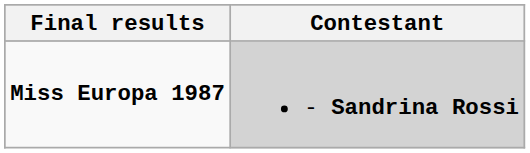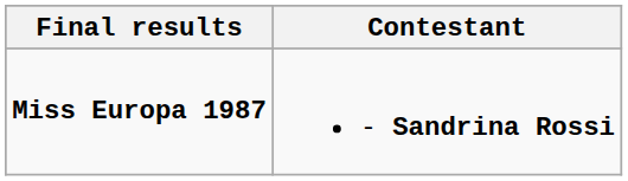Miss Europa 1987 | Contestant: lightgrey background -> no background
